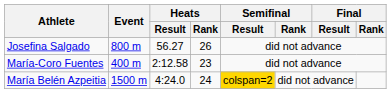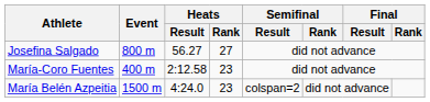Josefina Salgado | Heats / Rank: 26 -> 27
María Belén Azpeitia | Heats / Rank: 24 -> 23
María Belén Azpeitia | Semifinal / Result: gold background -> no background
